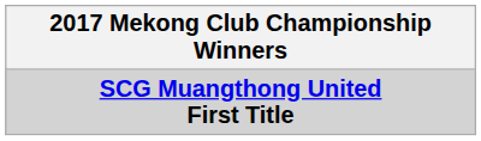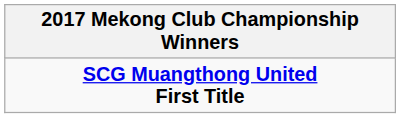row 2 | column 1: lightgrey background -> no background
